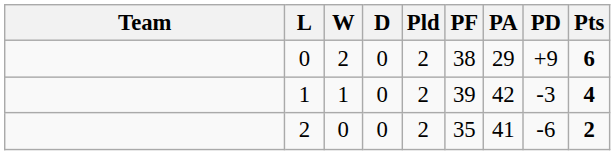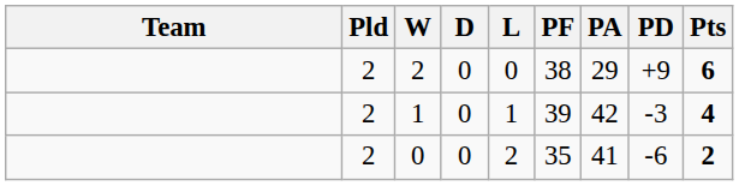columns swapped: Pld <-> L
